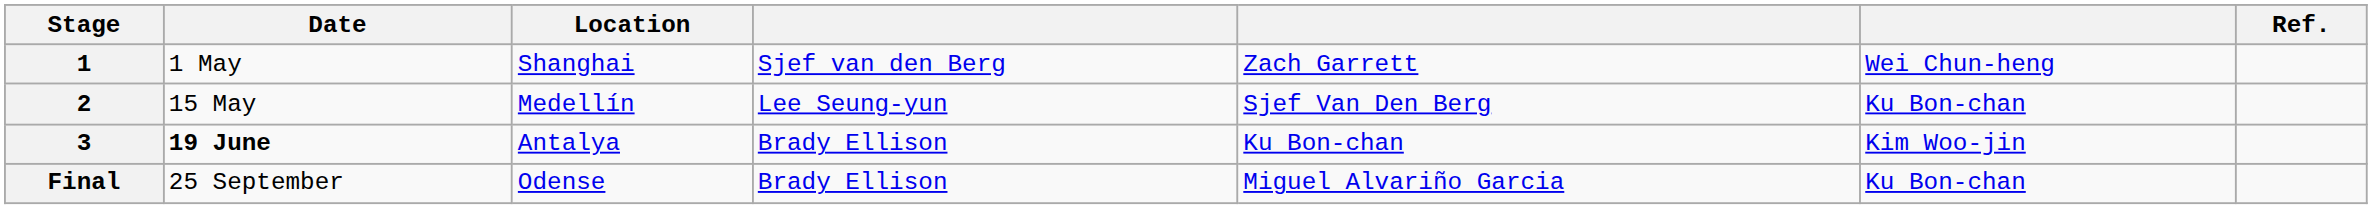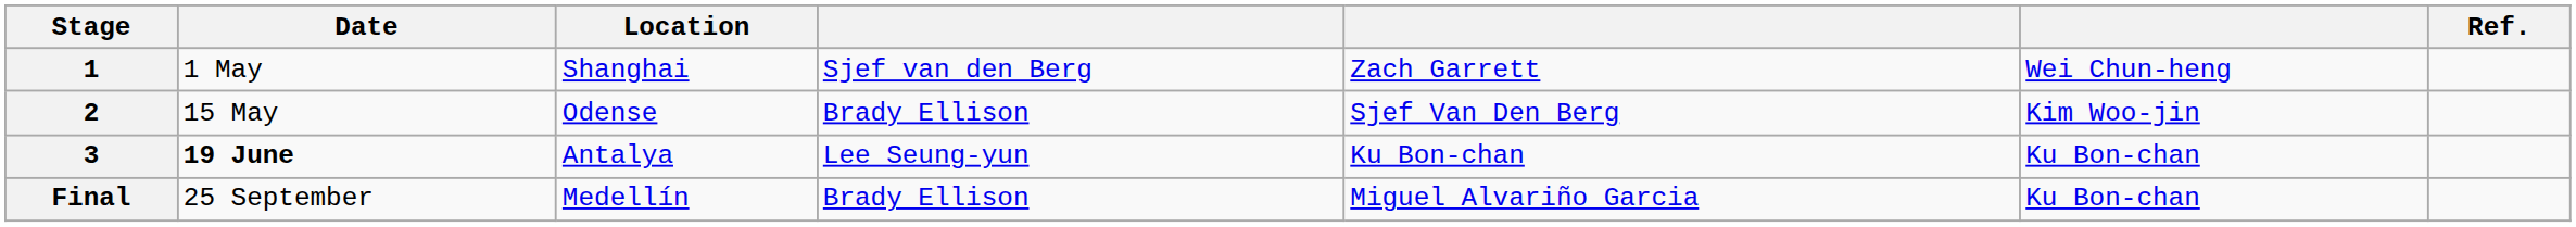2 | Location: Medellín -> Odense
2 | column 4: Lee Seung-yun -> Brady Ellison
2 | column 6: Ku Bon-chan -> Kim Woo-jin
3 | column 4: Brady Ellison -> Lee Seung-yun
3 | column 6: Kim Woo-jin -> Ku Bon-chan
Final | Location: Odense -> Medellín
